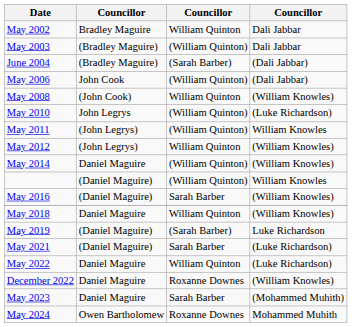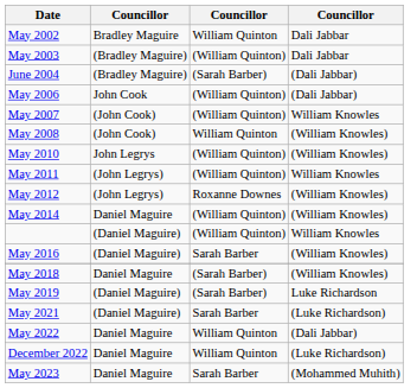+ row: May 2007 | (John Cook) | (William Quinton) | William Knowles
May 2010 | column 4: (Luke Richardson) -> (William Knowles)
May 2012 | column 3: William Quinton -> Roxanne Downes
May 2018 | column 3: William Quinton -> (Sarah Barber)
May 2022 | column 4: (Luke Richardson) -> (Dali Jabbar)
December 2022 | column 3: Roxanne Downes -> William Quinton
December 2022 | column 4: (William Knowles) -> (Luke Richardson)
- row: May 2024 | Owen Bartholomew | Roxanne Downes | Mohammed Muhith
